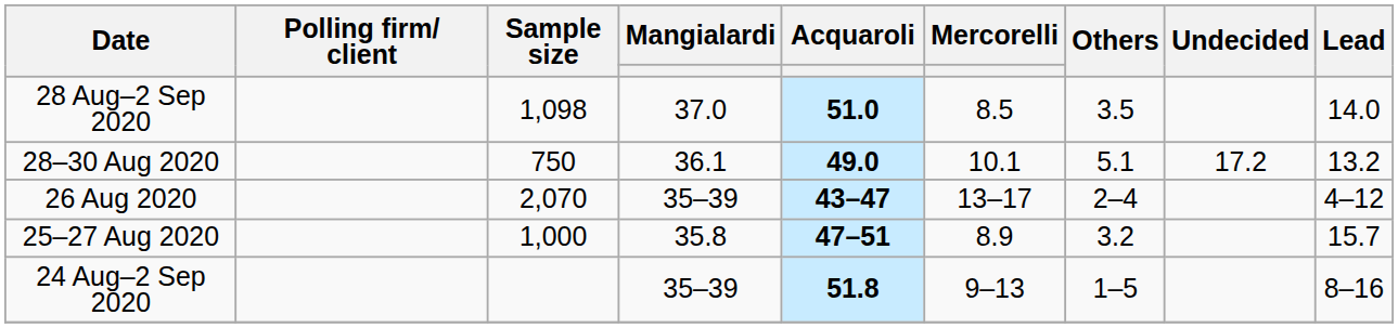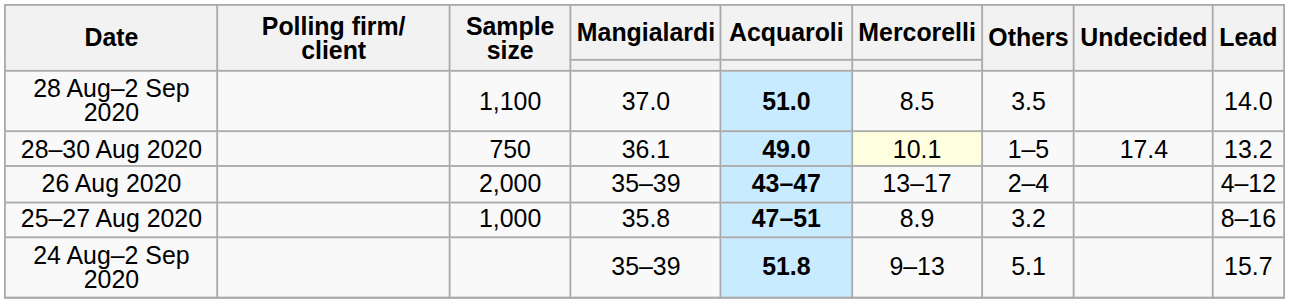28 Aug–2 Sep 2020 | Sample size: 1,098 -> 1,100
28–30 Aug 2020 | Mercorelli: no background -> lightyellow background
28–30 Aug 2020 | Others: 5.1 -> 1–5
28–30 Aug 2020 | Undecided: 17.2 -> 17.4
26 Aug 2020 | Sample size: 2,070 -> 2,000
25–27 Aug 2020 | Lead: 15.7 -> 8–16
24 Aug–2 Sep 2020 | Others: 1–5 -> 5.1
24 Aug–2 Sep 2020 | Lead: 8–16 -> 15.7
